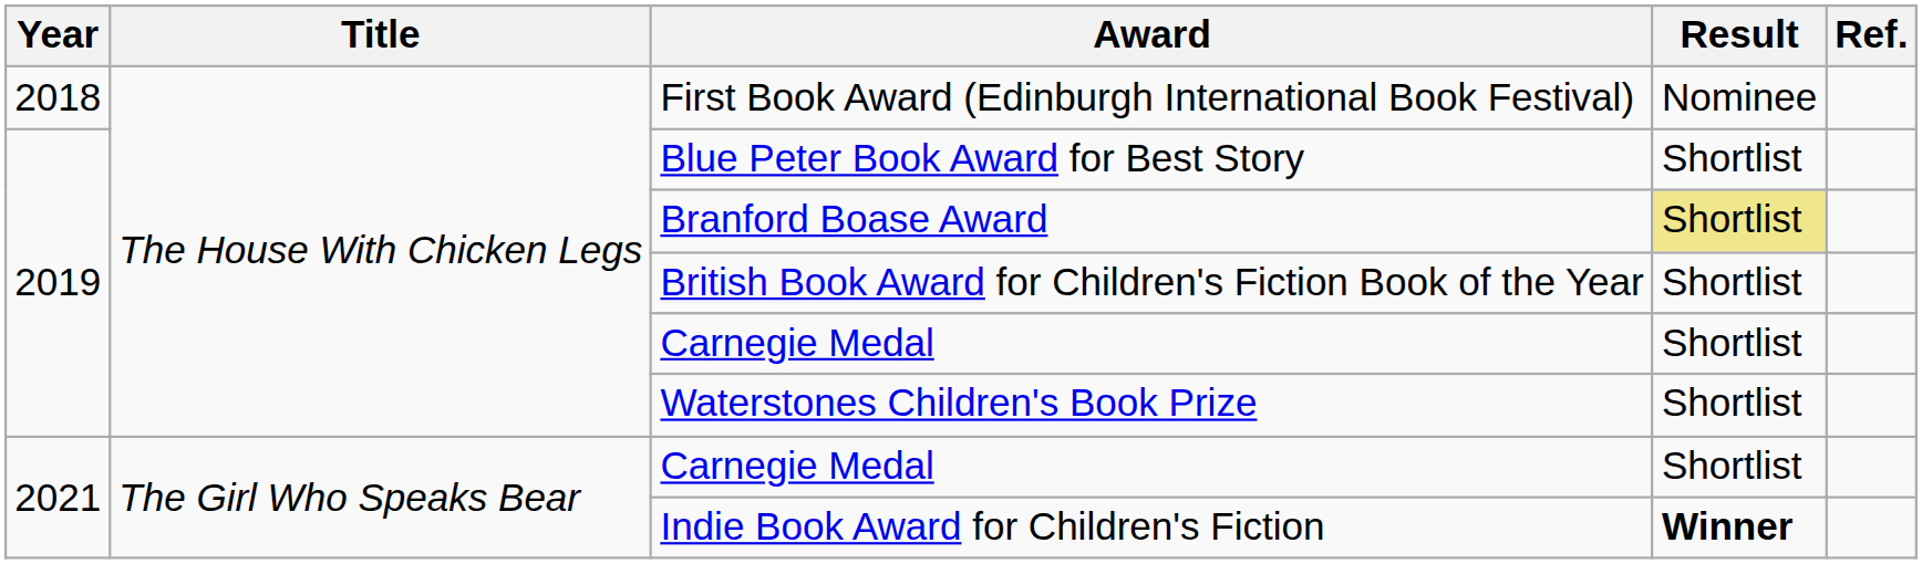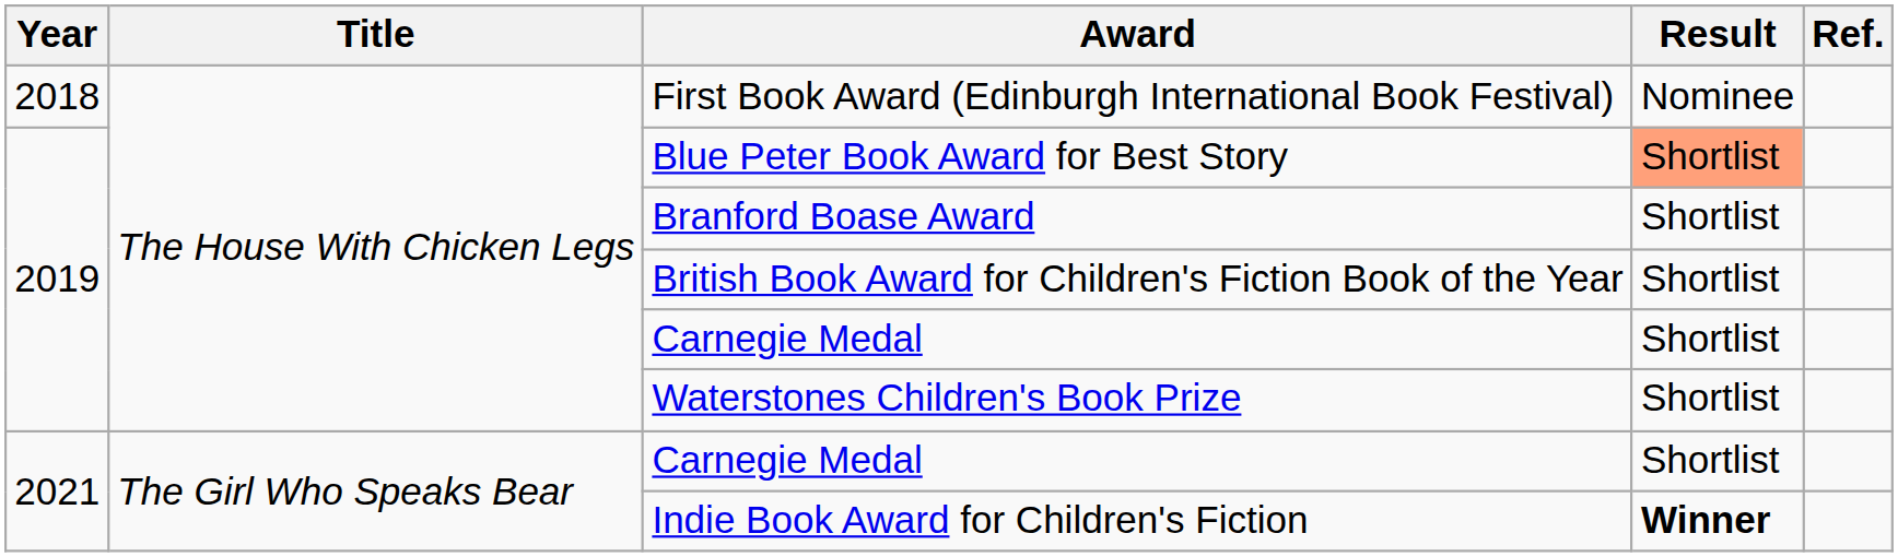Blue Peter Book Award for Best Story | Result: no background -> lightsalmon background
Branford Boase Award | Result: khaki background -> no background
